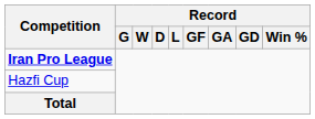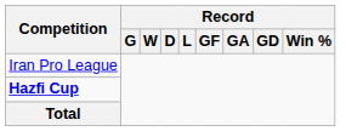Iran Pro League | Competition: bold -> normal
Hazfi Cup | Competition: normal -> bold
